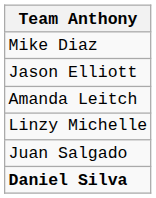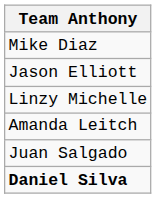row 4 | column 1: Amanda Leitch -> Linzy Michelle
row 5 | column 1: Linzy Michelle -> Amanda Leitch
